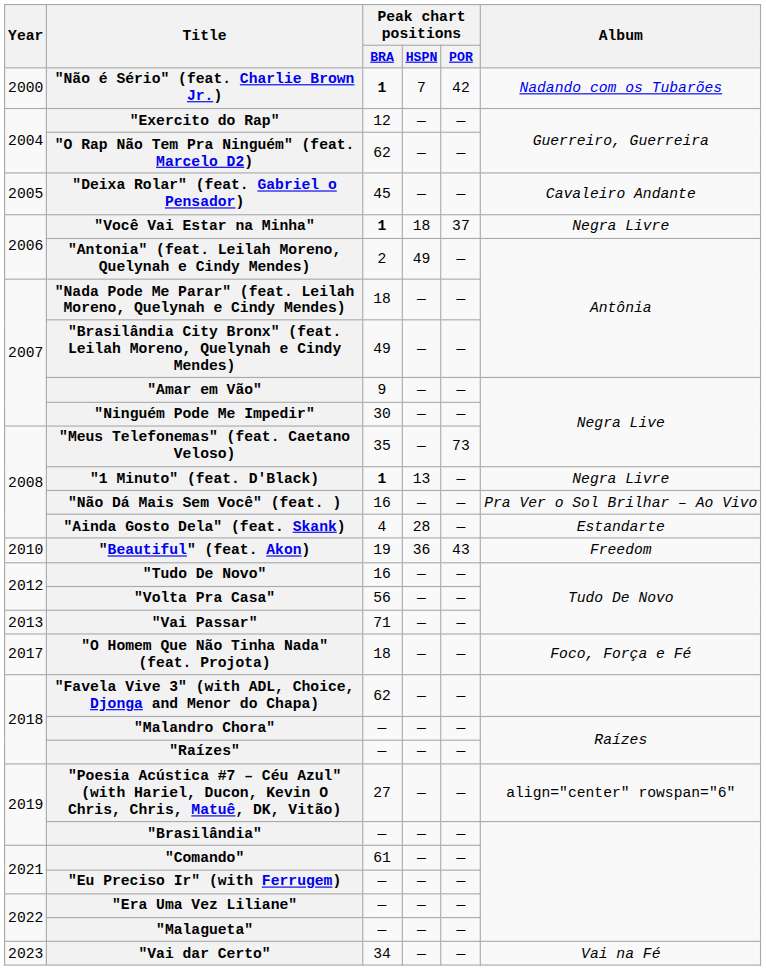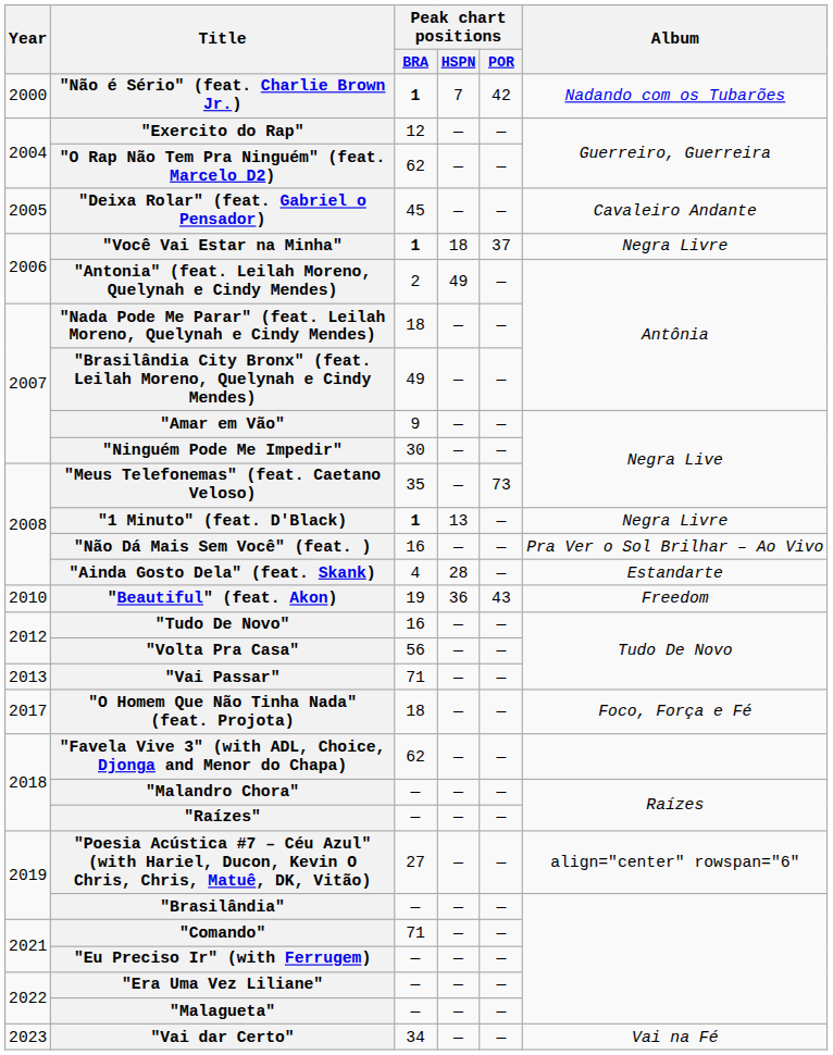"Comando" | Peak chart positions / BRA: 61 -> 71
